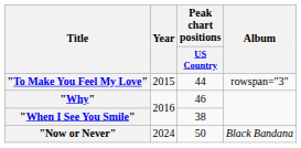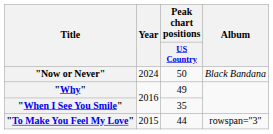rows swapped: "To Make You Feel My Love" <-> "Now or Never"
"Why" | Peak chart positions / US Country: 46 -> 49
"When I See You Smile" | Peak chart positions / US Country: 38 -> 35
